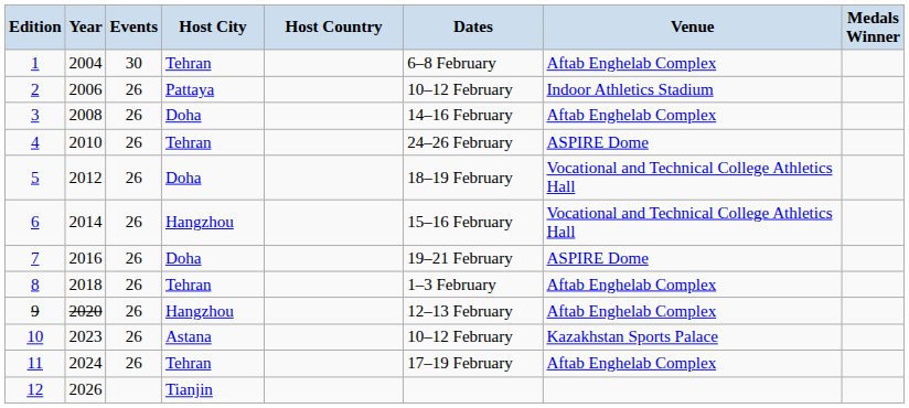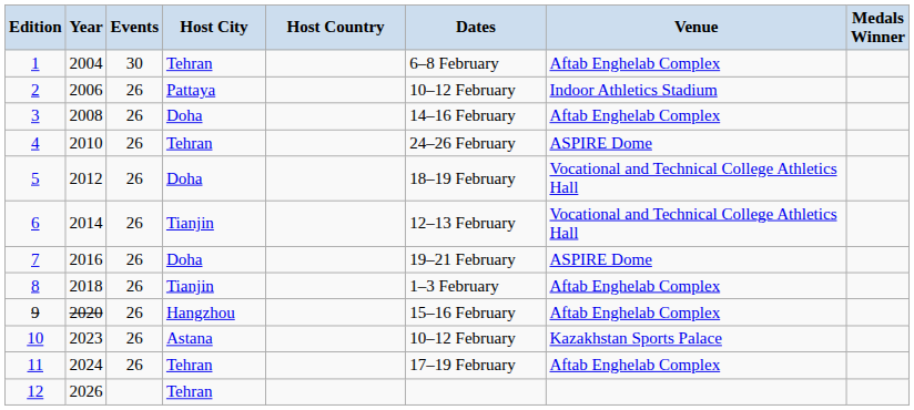6 | Host City: Hangzhou -> Tianjin
6 | Dates: 15–16 February -> 12–13 February
8 | Host City: Tehran -> Tianjin
9 | Dates: 12–13 February -> 15–16 February
12 | Host City: Tianjin -> Tehran
